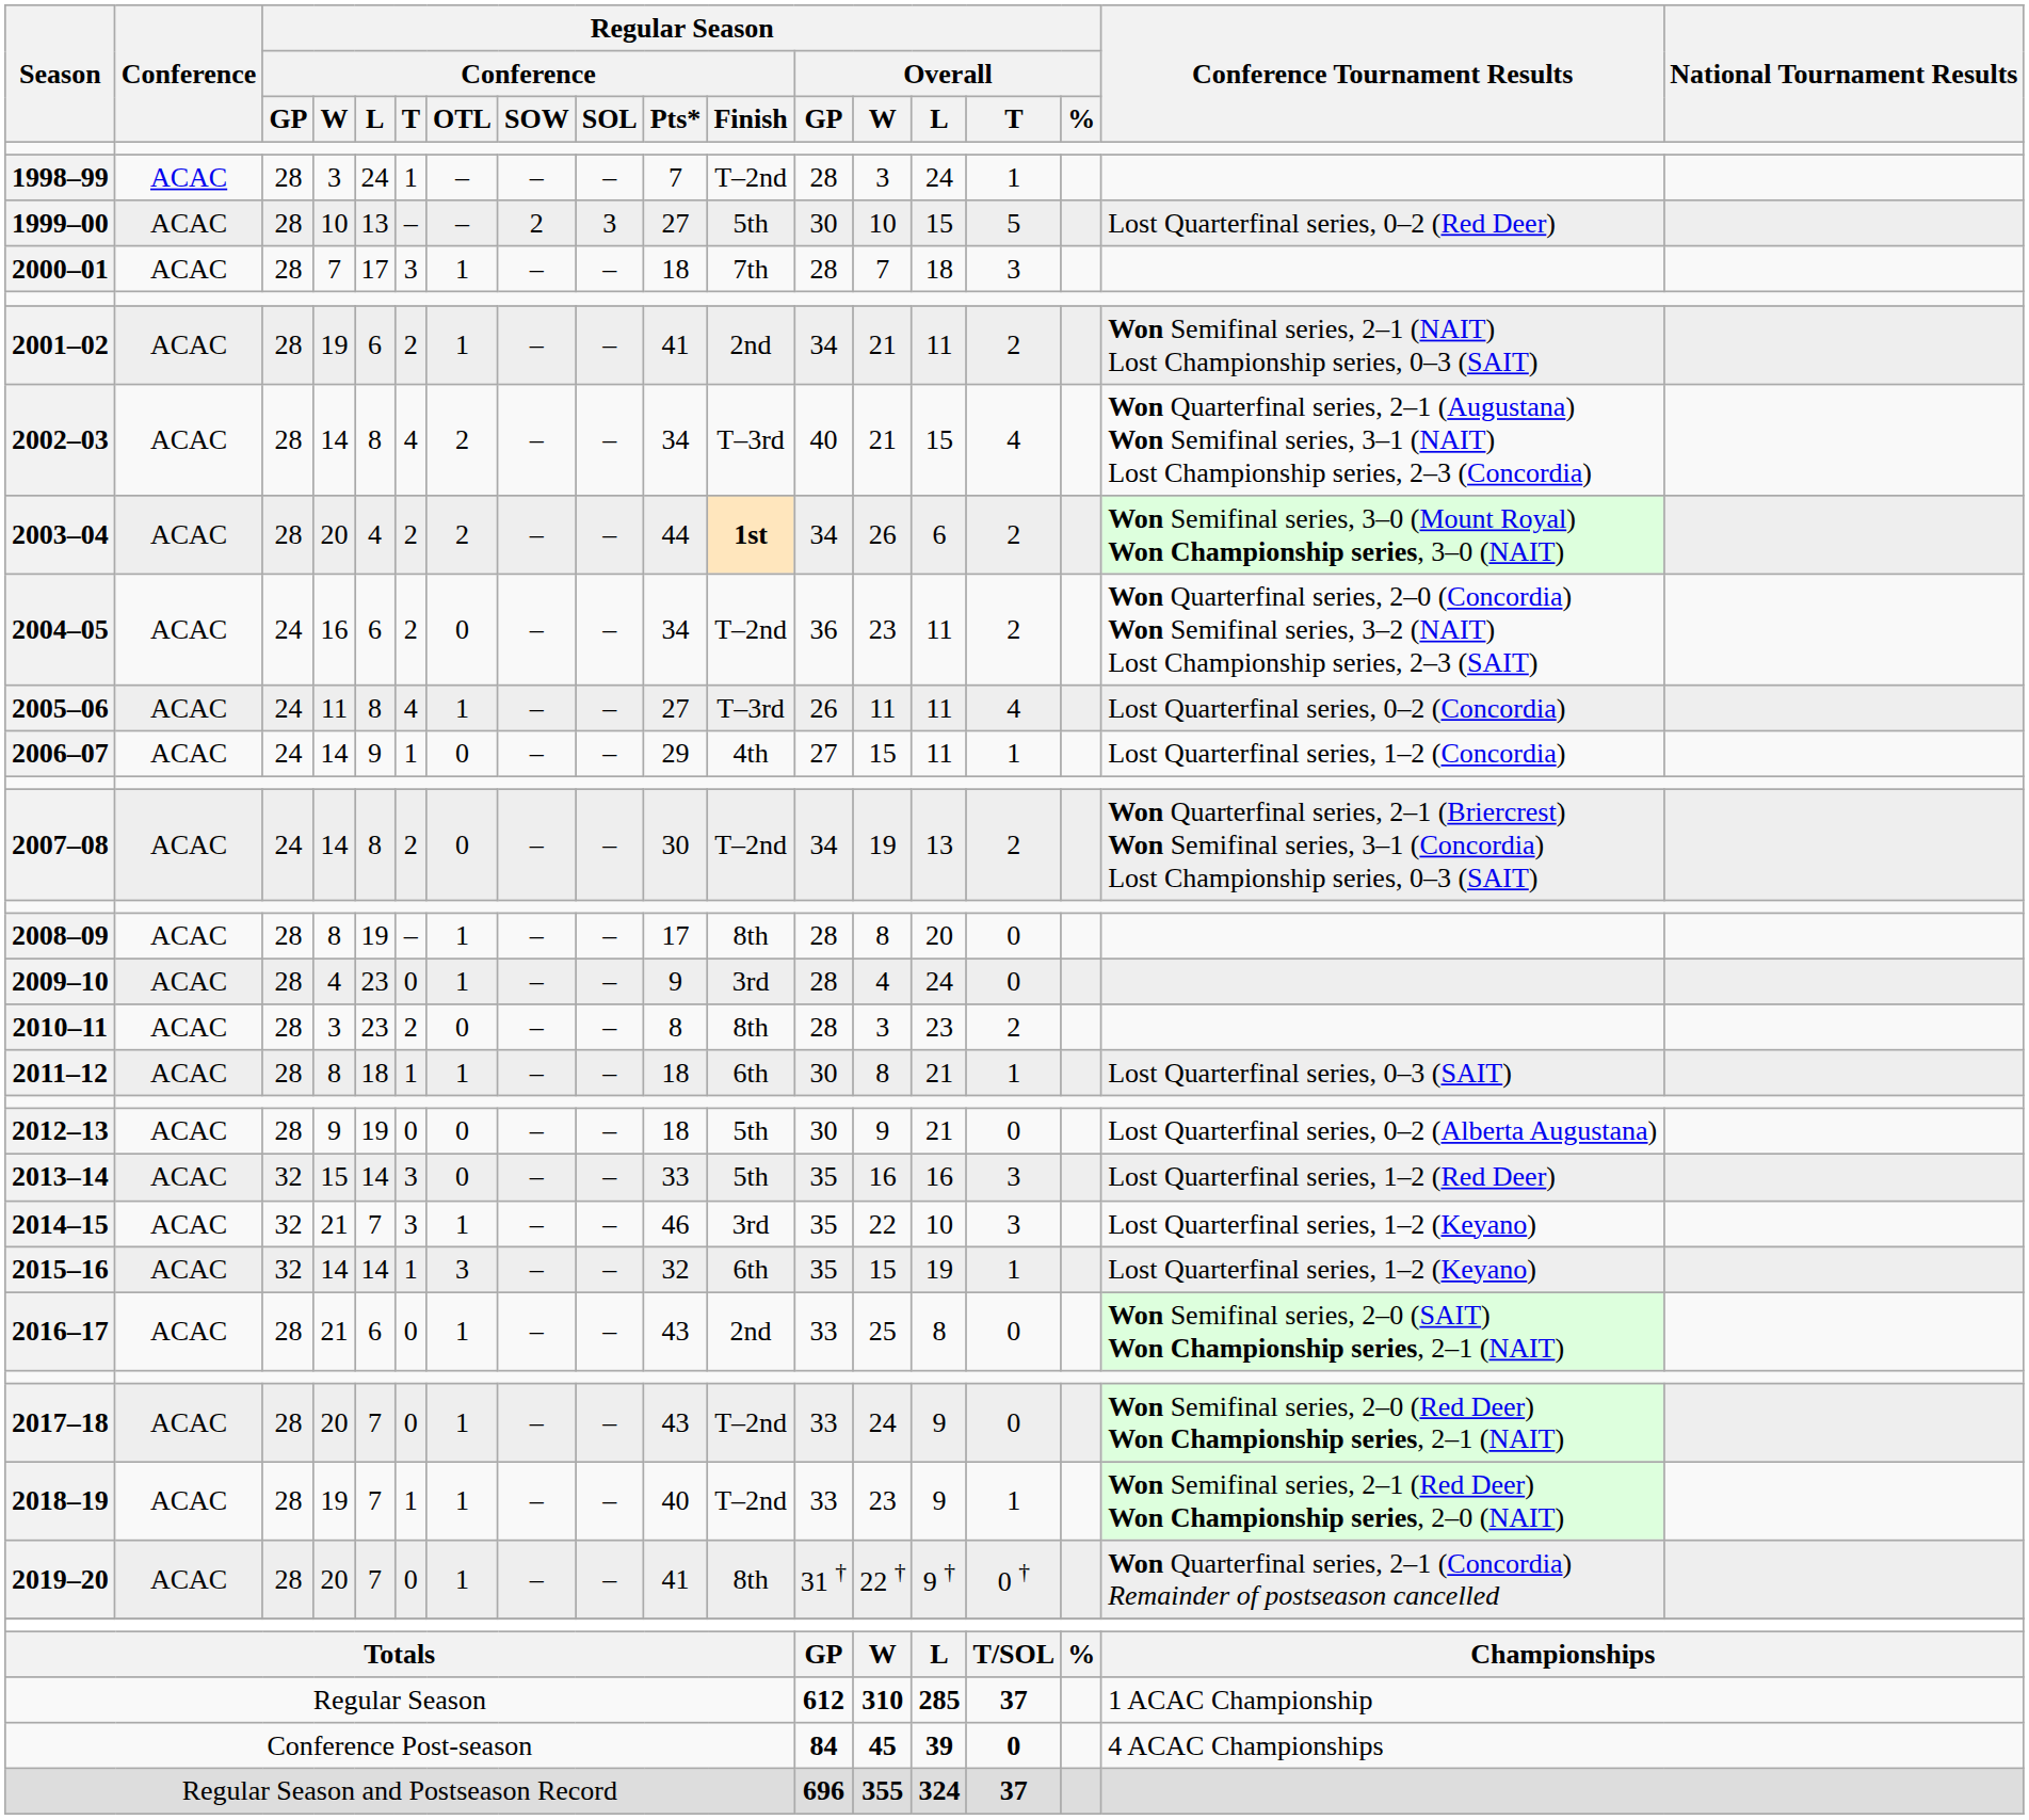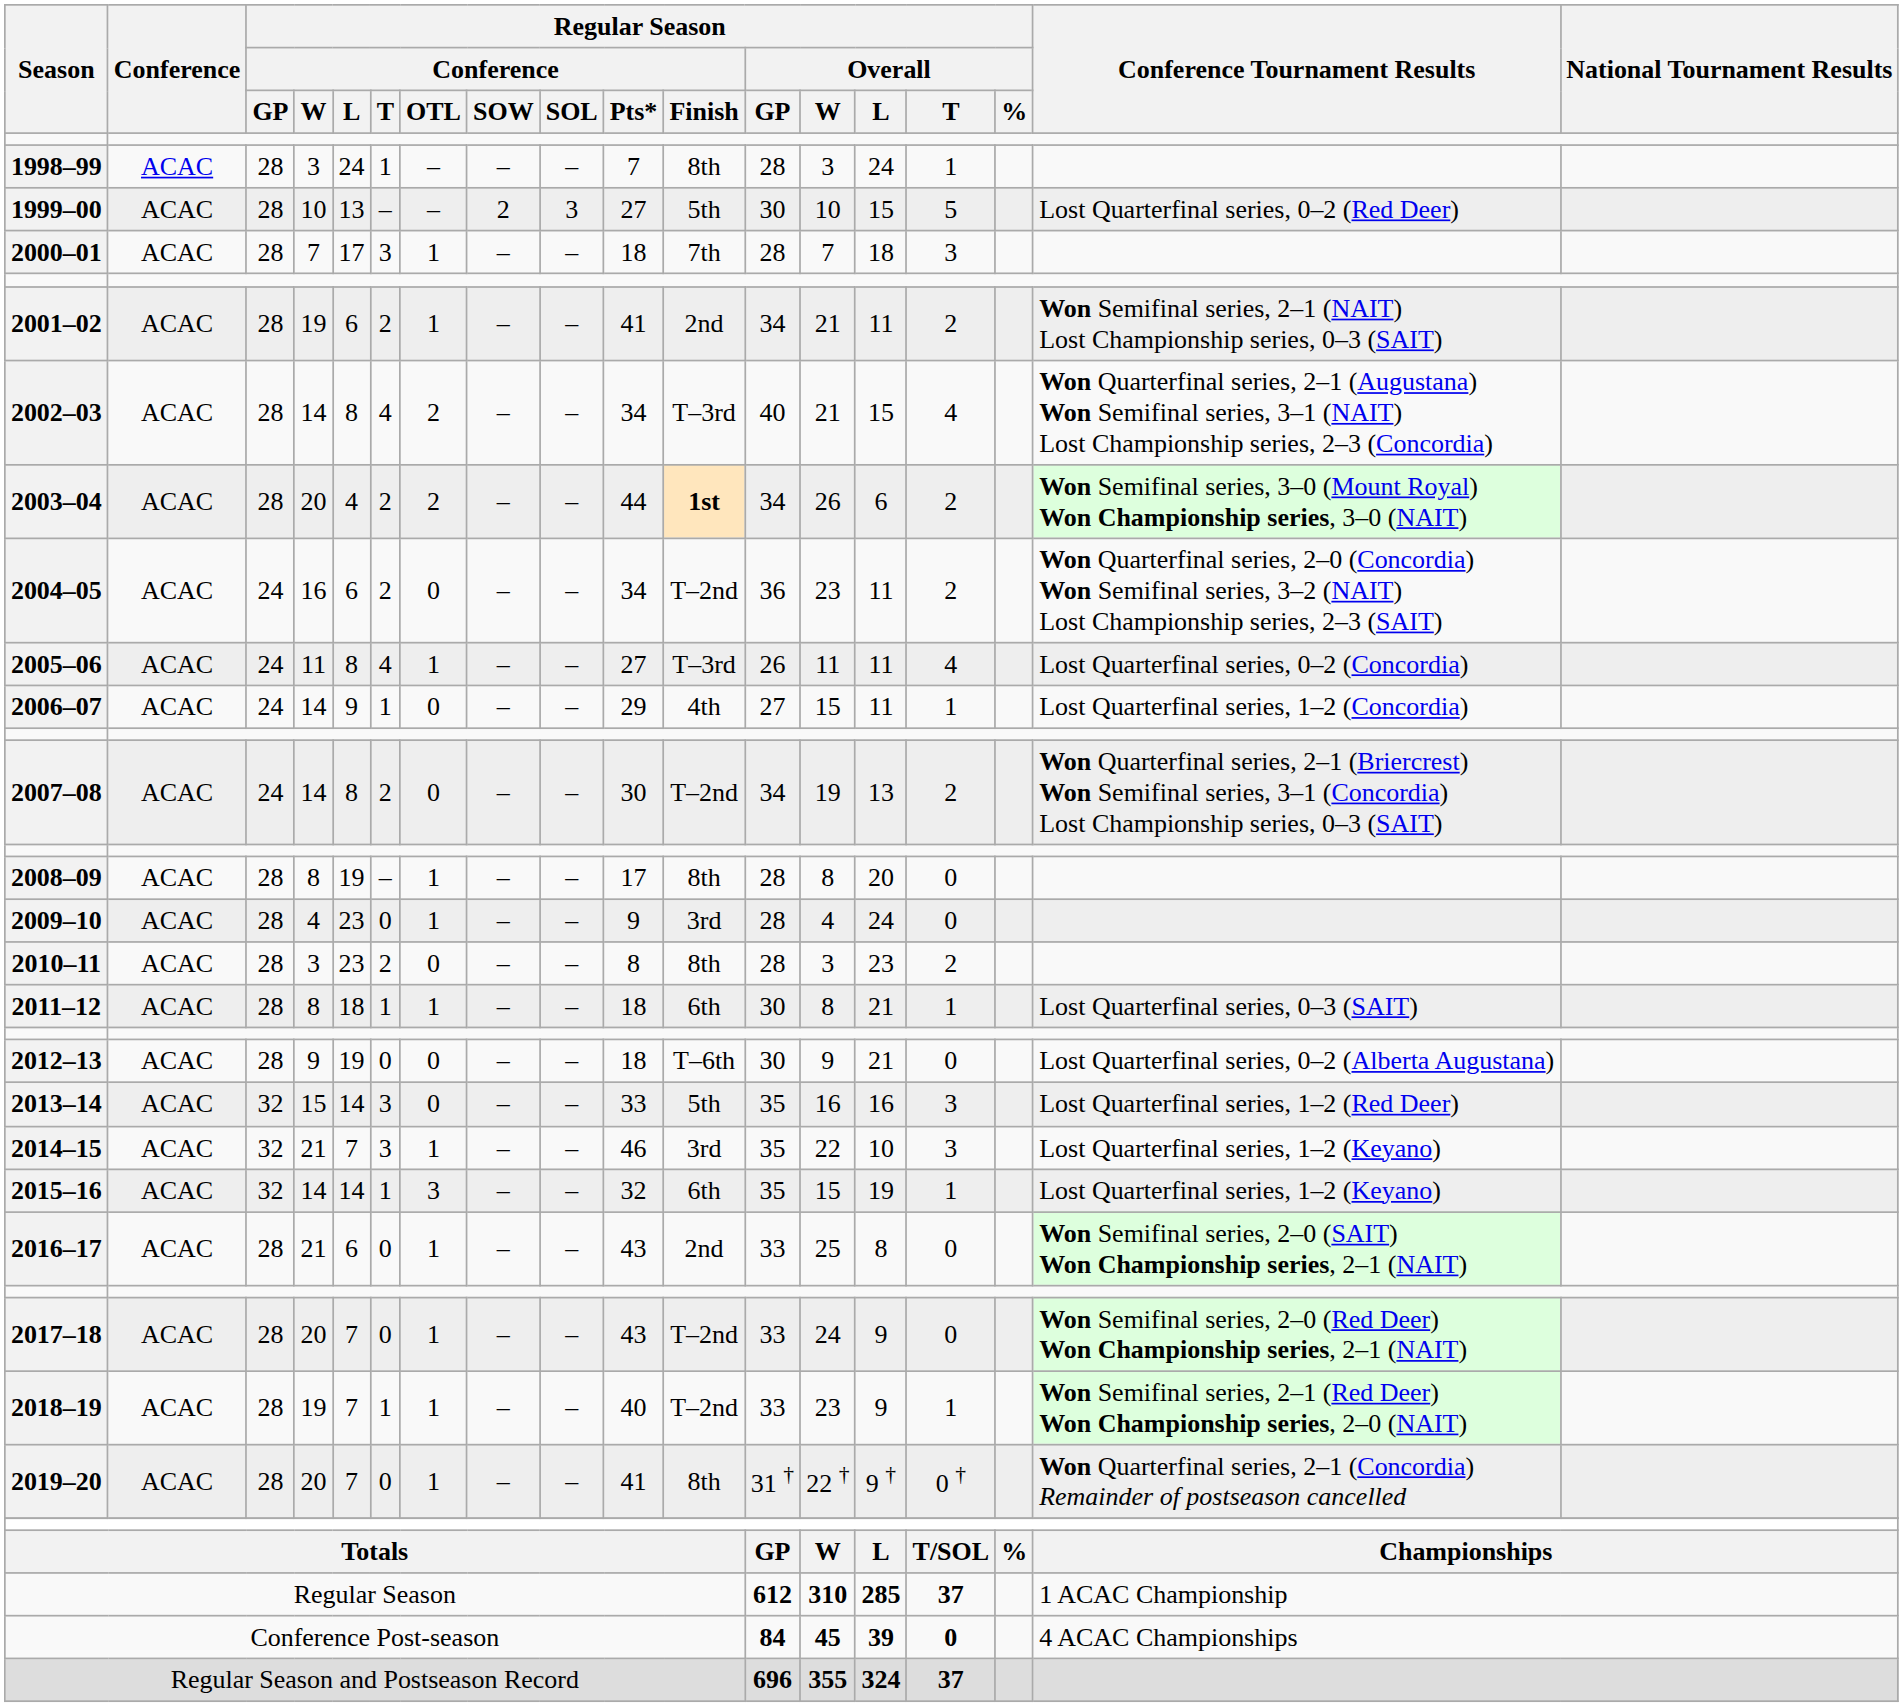1998–99 | Regular Season / Conference / Finish: T–2nd -> 8th
2012–13 | Regular Season / Conference / Finish: 5th -> T–6th
